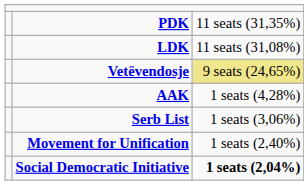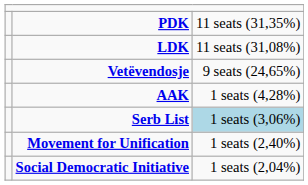Vetëvendosje | column 3: khaki background -> no background
Serb List | column 3: no background -> lightblue background
Social Democratic Initiative | column 3: bold -> normal
